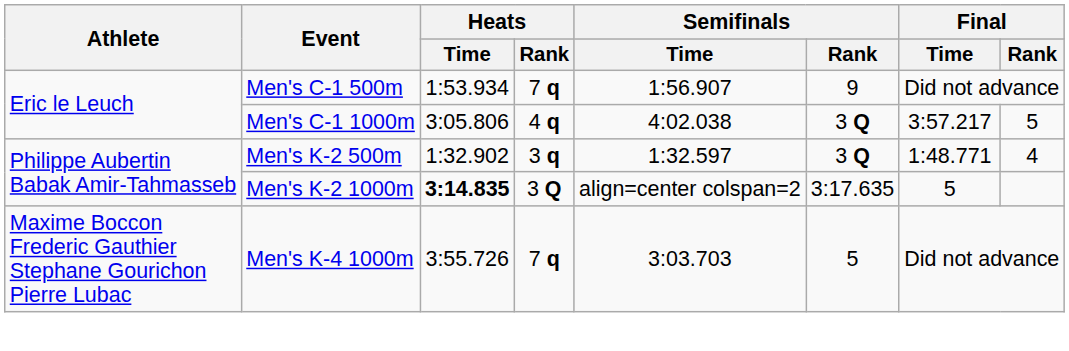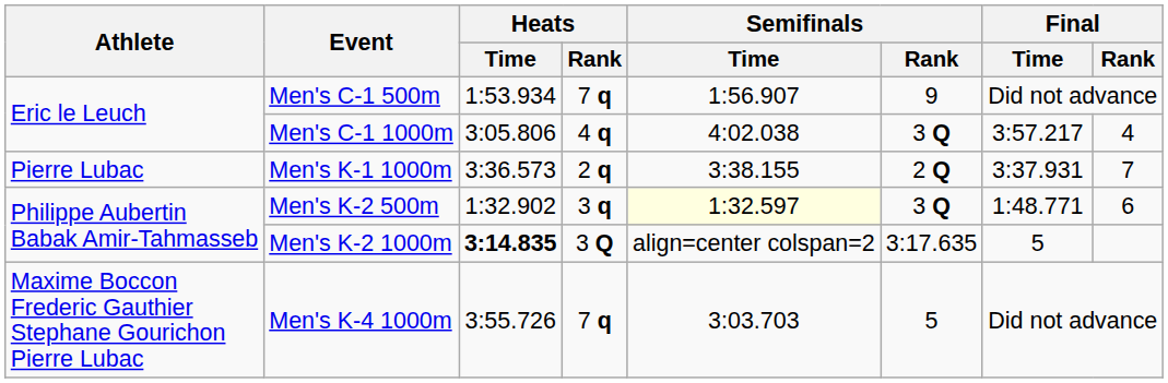Men's C-1 1000m | Final / Rank: 5 -> 4
+ row: Pierre Lubac | Men's K-1 1000m | 3:36.573 | 2 q | 3:38.155 | 2 Q | 3:37.931 | 7
Men's K-2 500m | Semifinals / Time: no background -> lightyellow background
Men's K-2 500m | Final / Rank: 4 -> 6
